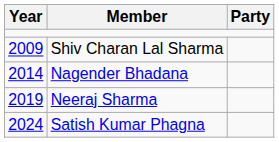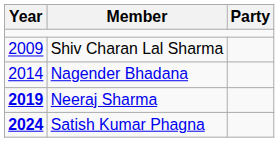Neeraj Sharma | Year: normal -> bold
Satish Kumar Phagna | Year: normal -> bold
